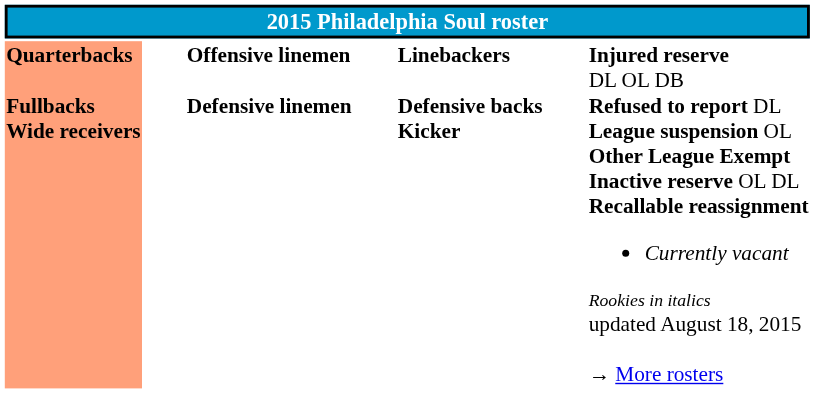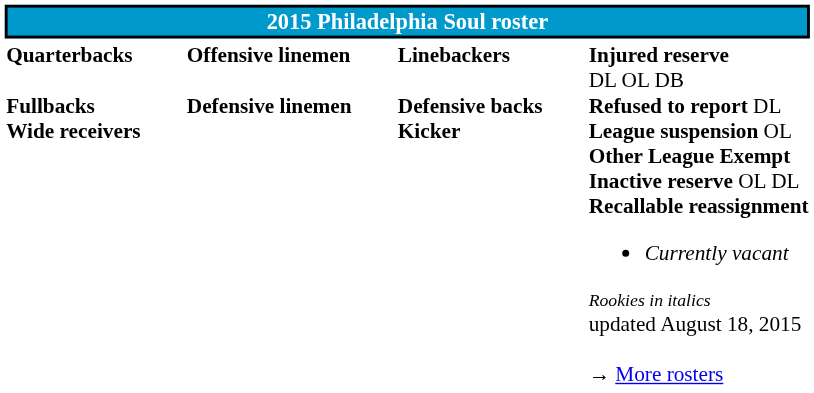Quarterbacks Fullbacks Wide receivers | column 1: lightsalmon background -> no background
